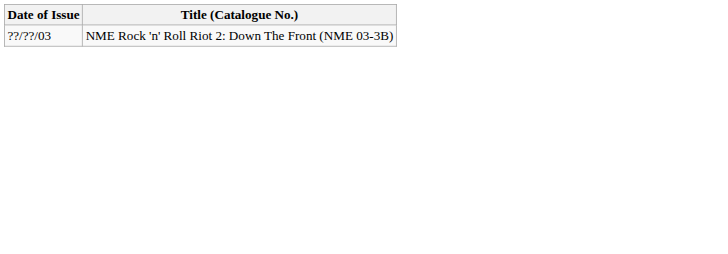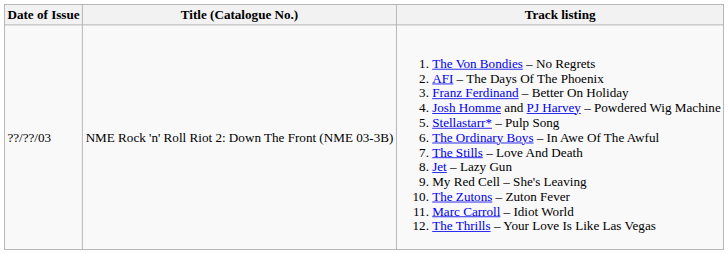+ column: Track listing | The Von Bondies – No Regrets AFI – The Days Of The Phoenix Franz Ferdinand – Better On Holiday Josh Homme and PJ Harvey – Powdered Wig Machine Stellastarr* – Pulp Song The Ordinary Boys – In Awe Of The Awful The Stills – Love And Death Jet – Lazy Gun My Red Cell – She's Leaving The Zutons – Zuton Fever Marc Carroll – Idiot World The Thrills – Your Love Is Like Las Vegas
